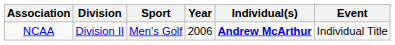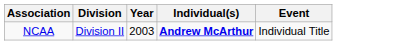- column: Sport | Men's Golf
NCAA | Year: 2006 -> 2003
